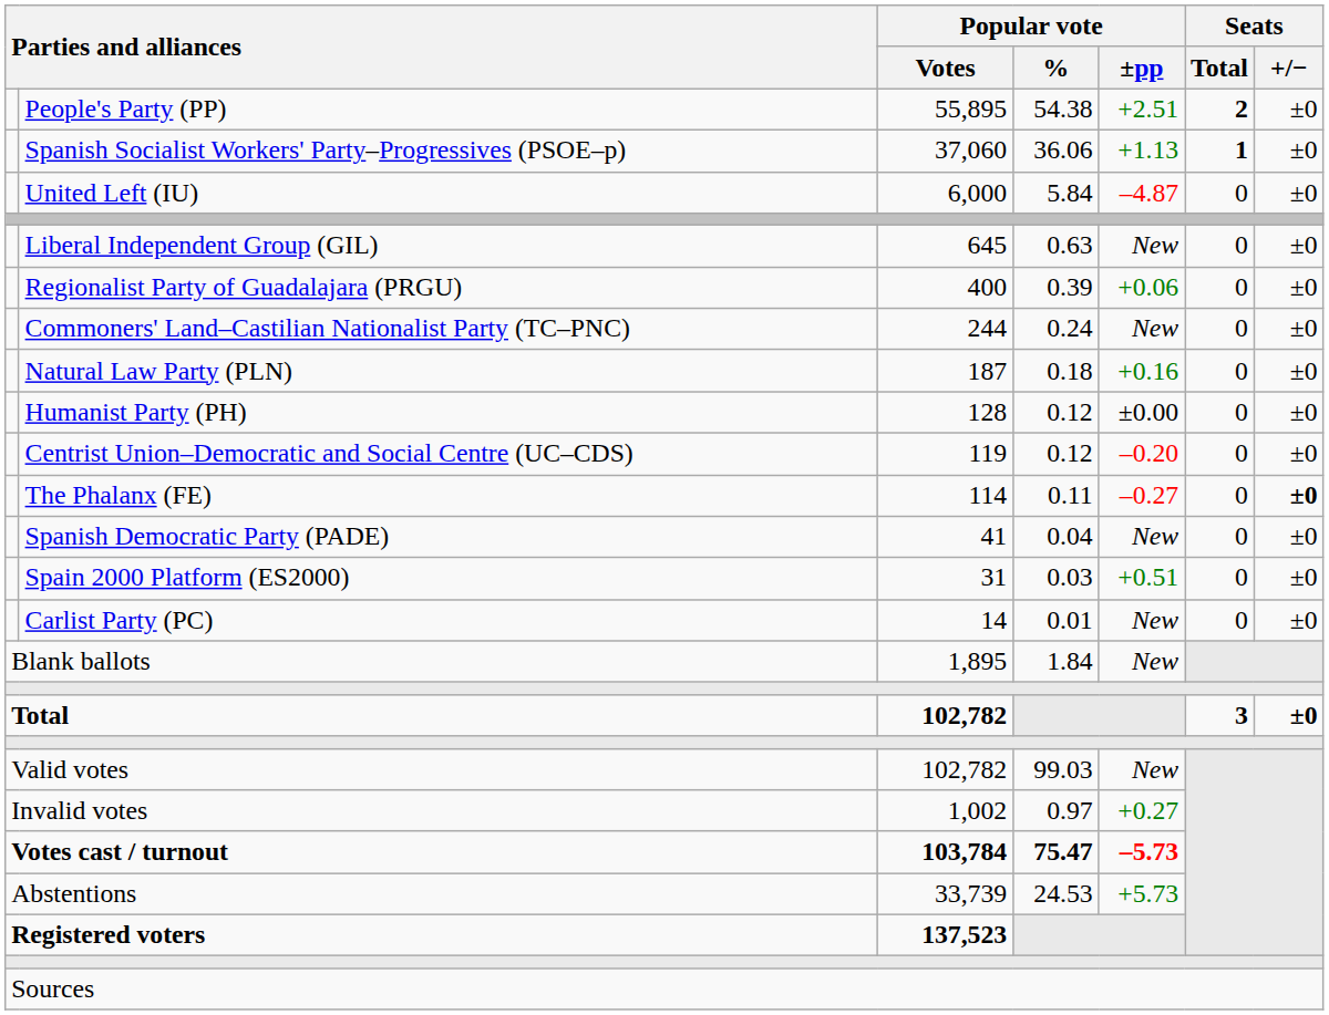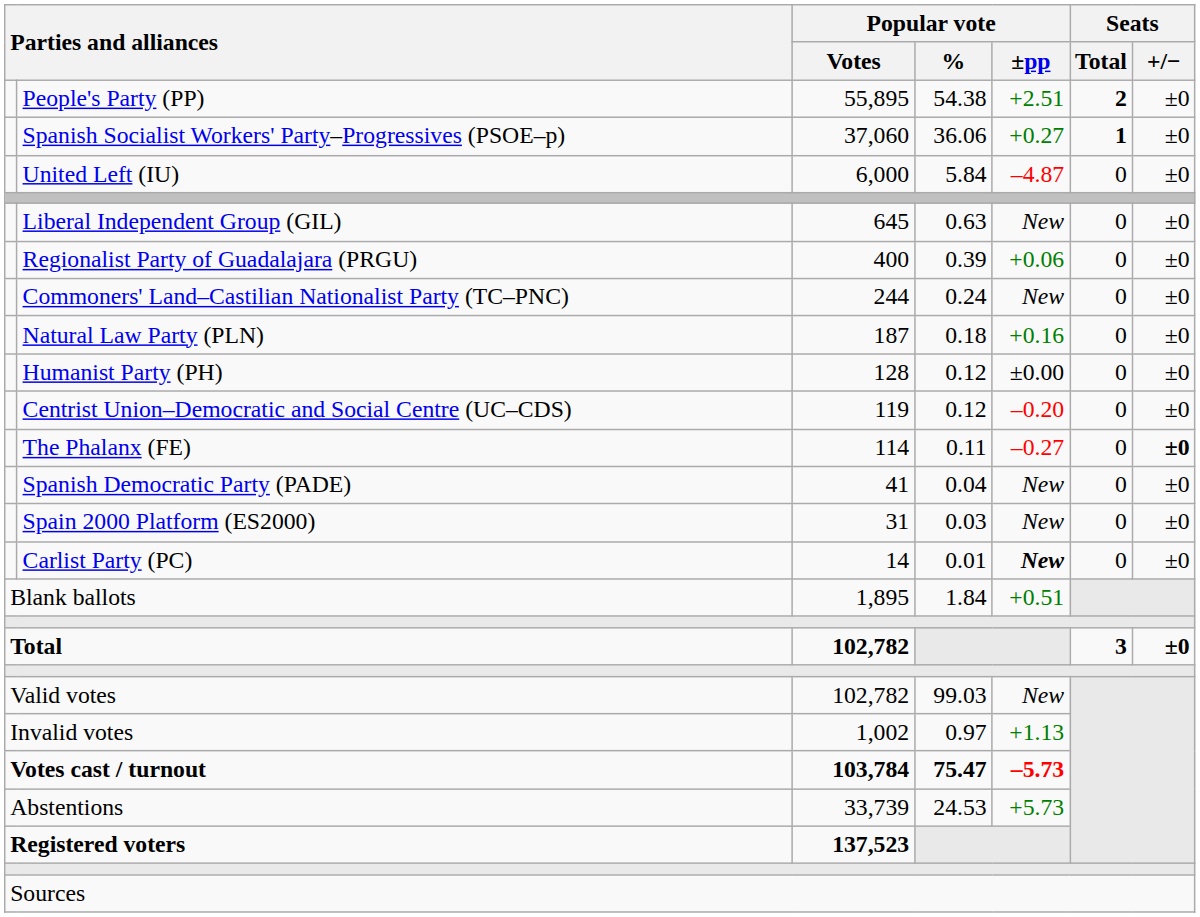Spanish Socialist Workers' Party–Progressives (PSOE–p) | Popular vote / ±pp: +1.13 -> +0.27
Spain 2000 Platform (ES2000) | Popular vote / ±pp: +0.51 -> New
Carlist Party (PC) | Popular vote / ±pp: normal -> bold
Blank ballots | Popular vote / ±pp: New -> +0.51
Invalid votes | Popular vote / ±pp: +0.27 -> +1.13
